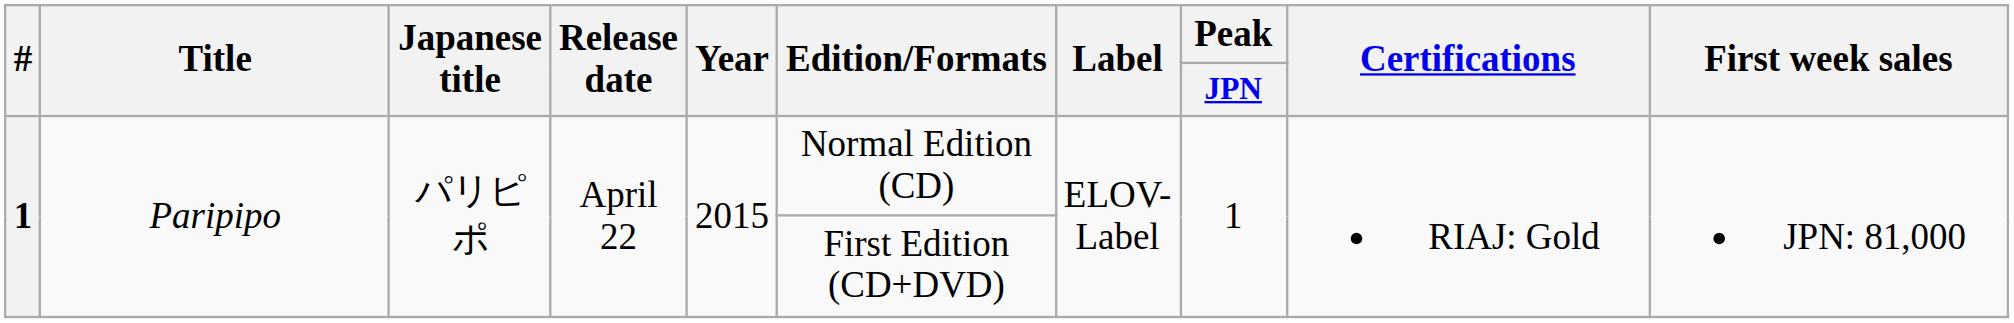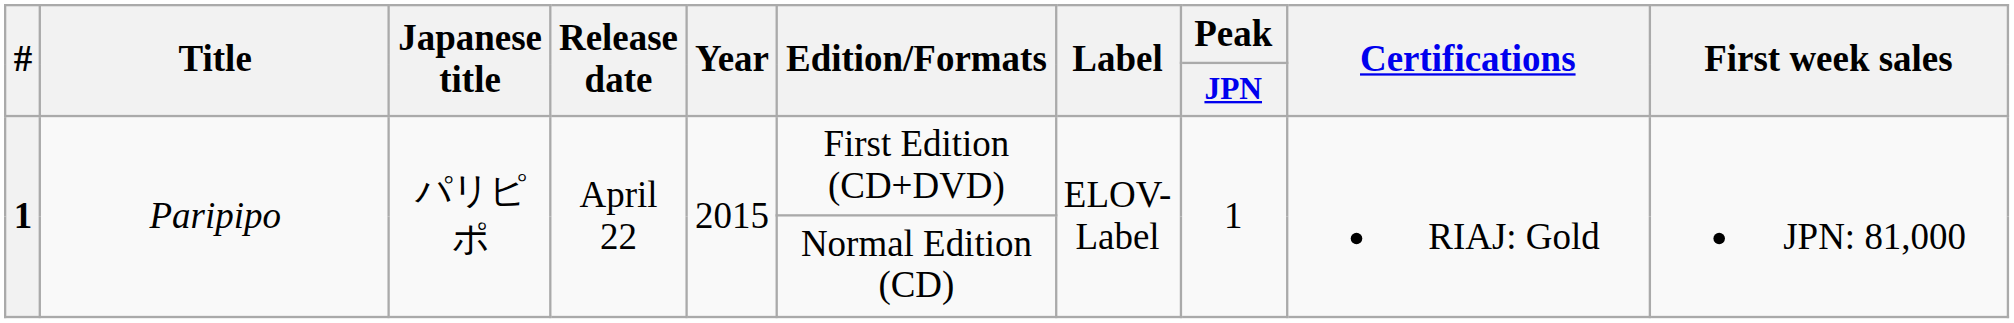row 3 | Edition/Formats: Normal Edition (CD) -> First Edition (CD+DVD)
row 4 | Edition/Formats: First Edition (CD+DVD) -> Normal Edition (CD)
